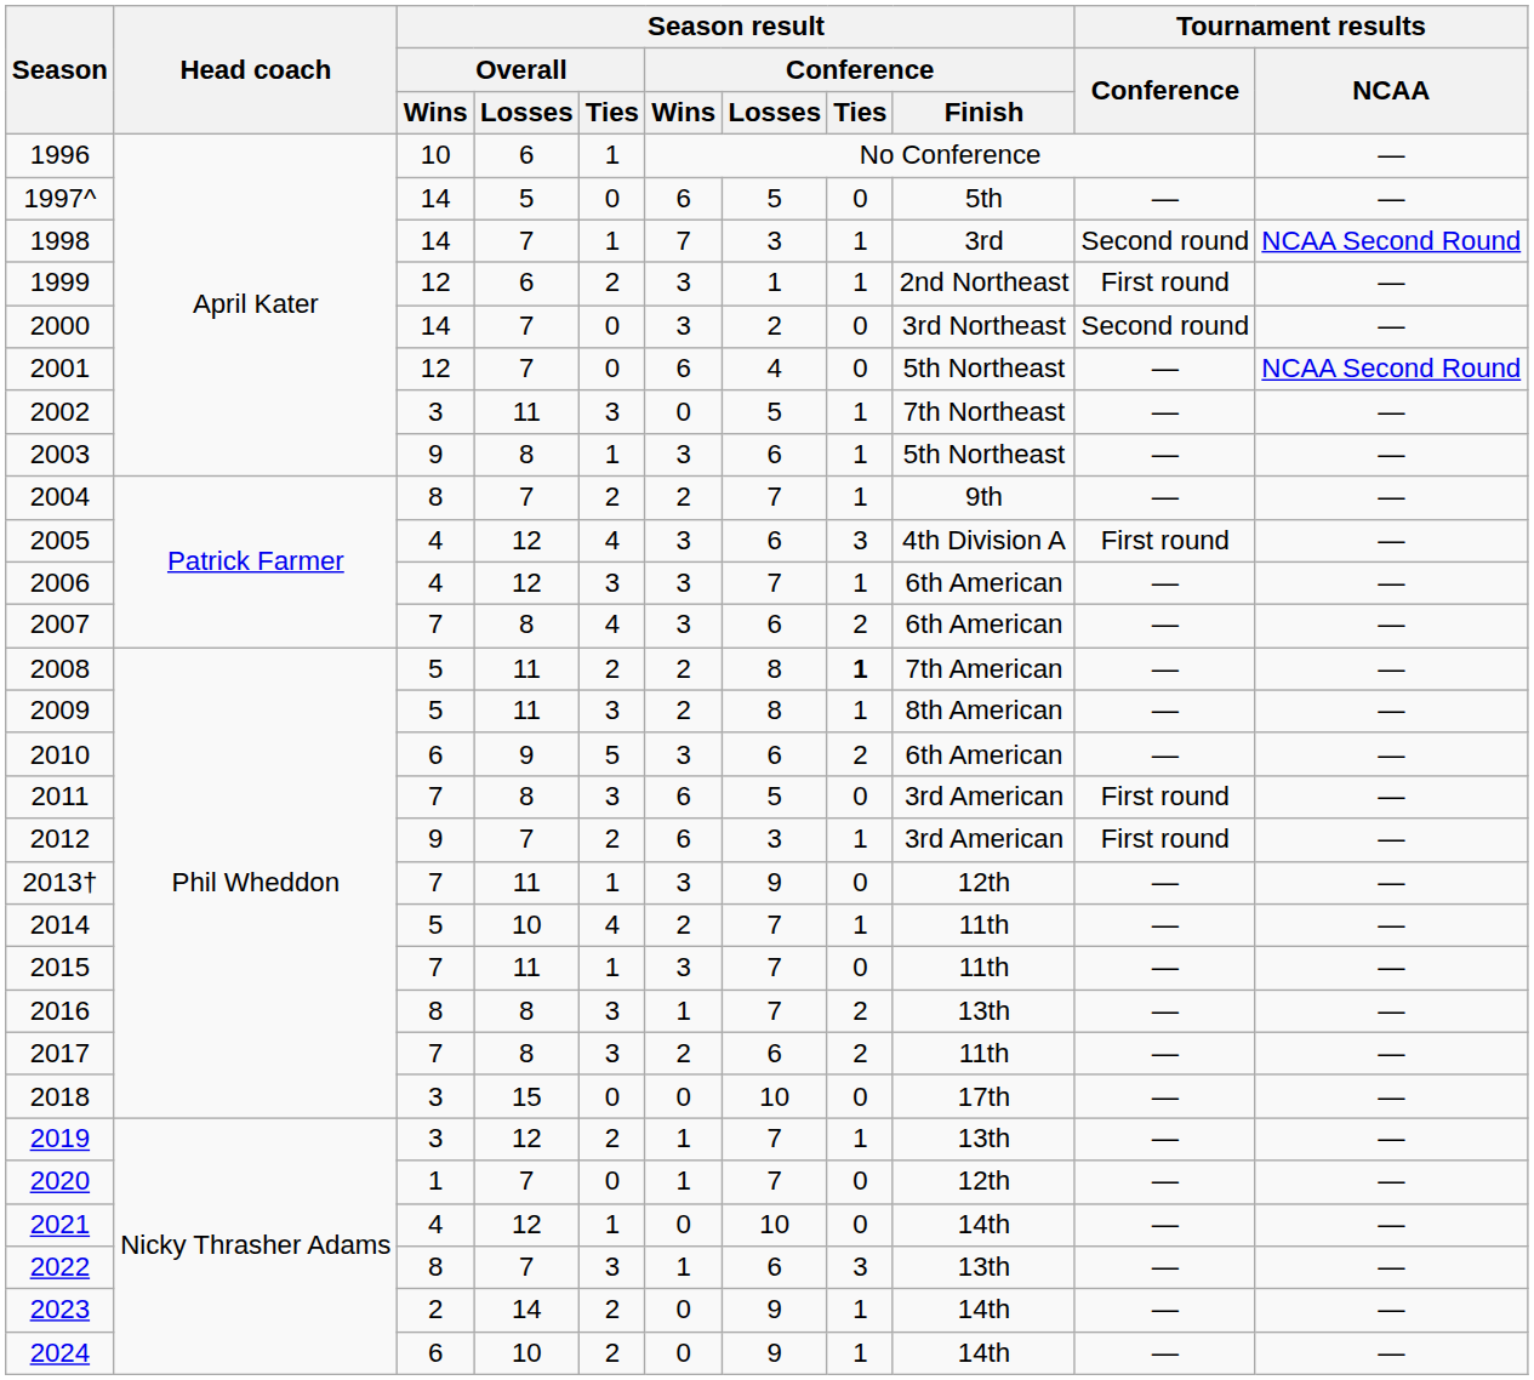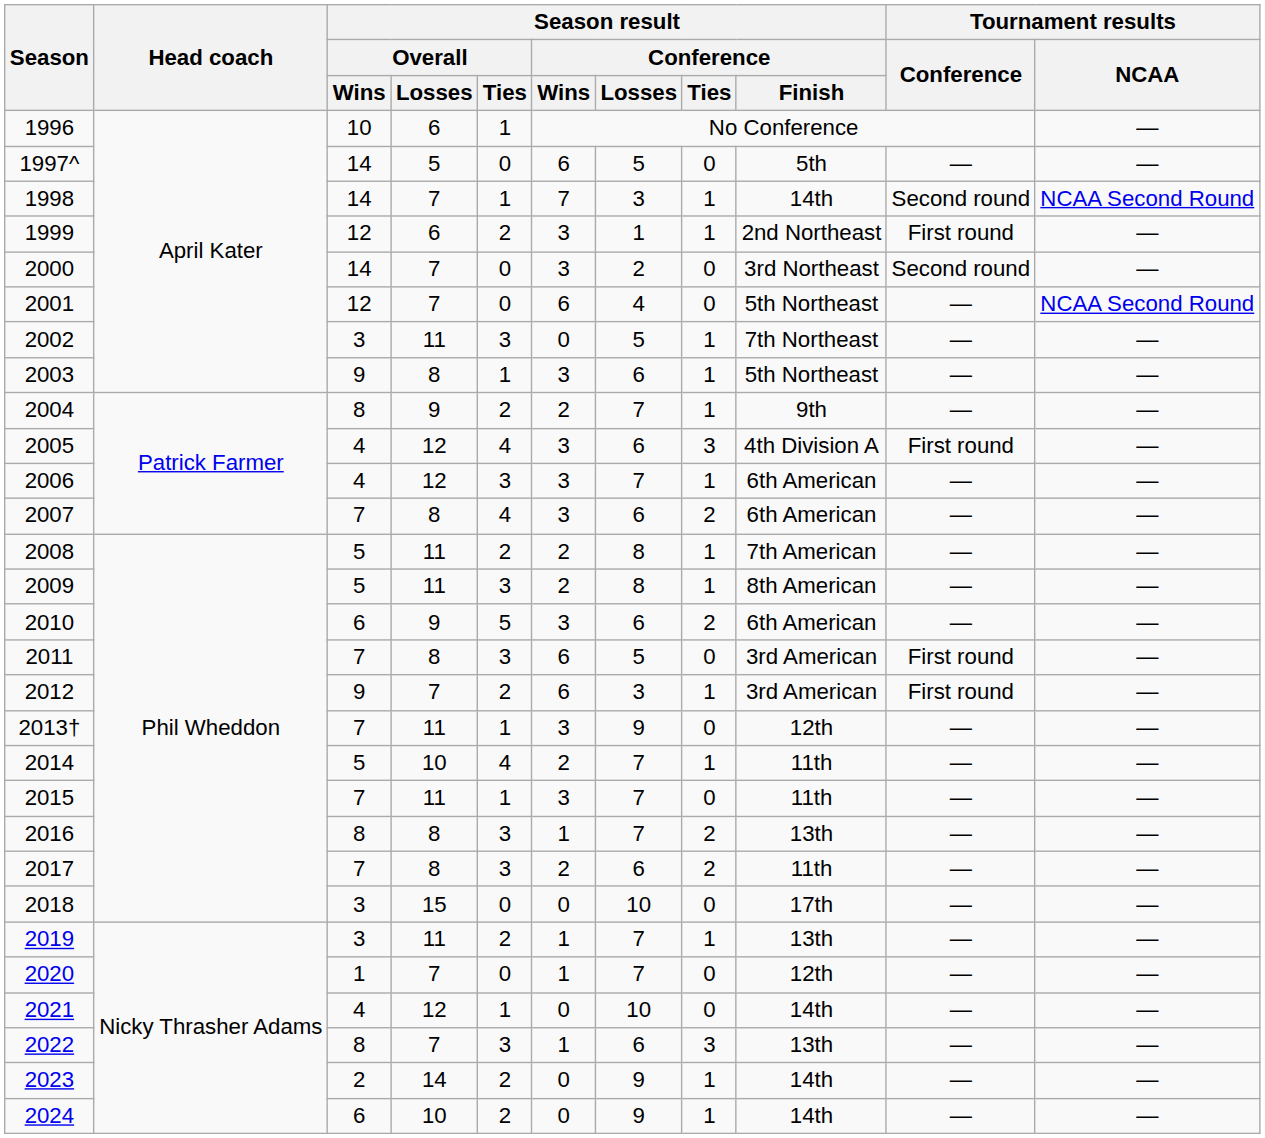1998 | Season result / Conference / Finish: 3rd -> 14th
2004 | Season result / Overall / Losses: 7 -> 9
2008 | Season result / Conference / Ties: bold -> normal
2019 | Season result / Overall / Losses: 12 -> 11
